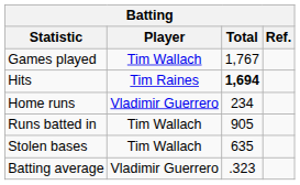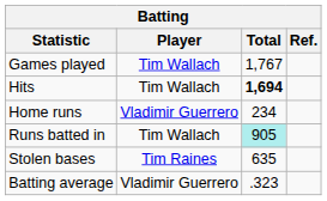Hits | Player: Tim Raines -> Tim Wallach
Runs batted in | Total: no background -> paleturquoise background
Stolen bases | Player: Tim Wallach -> Tim Raines
